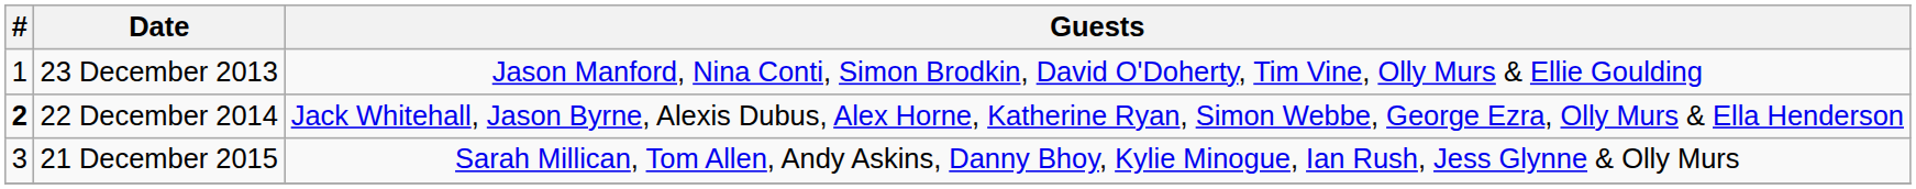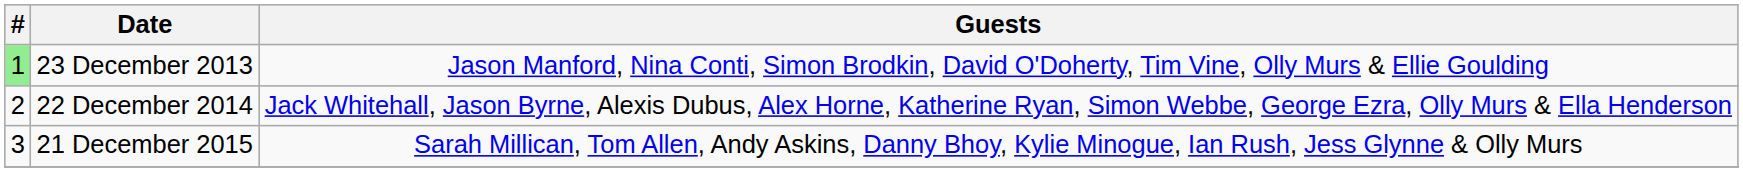23 December 2013 | #: no background -> lightgreen background
22 December 2014 | #: bold -> normal
